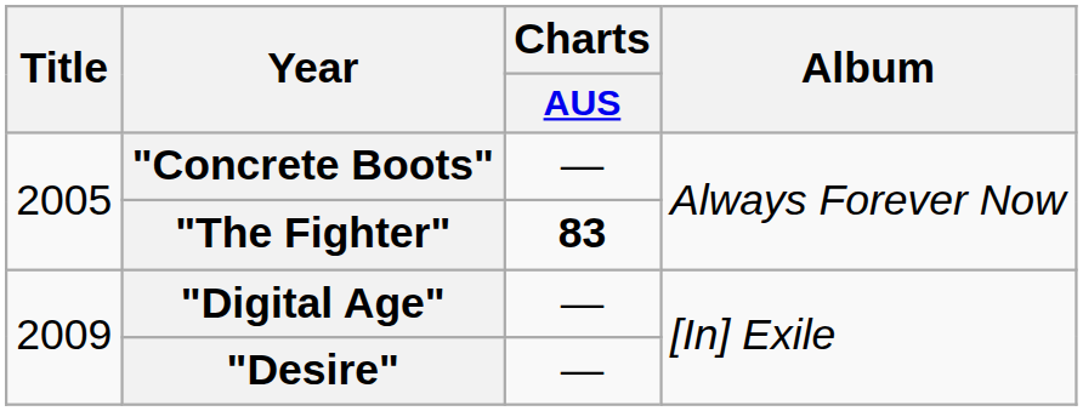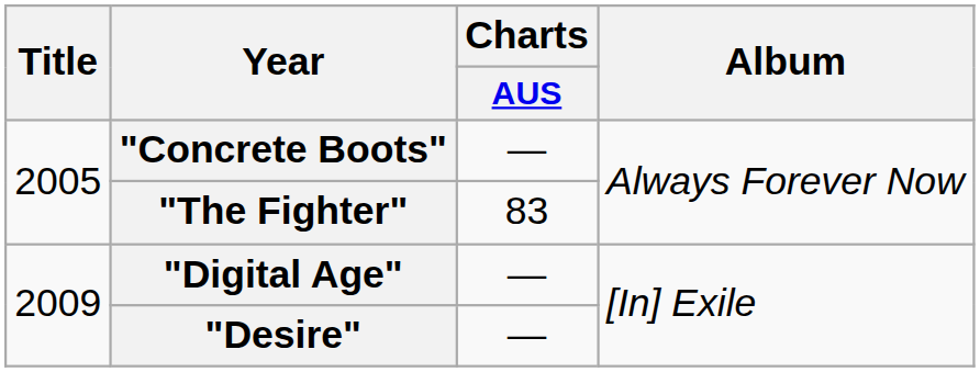"The Fighter" | Charts / AUS: bold -> normal
